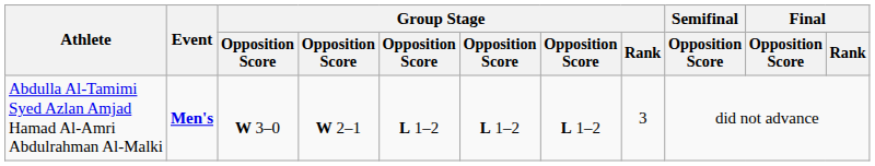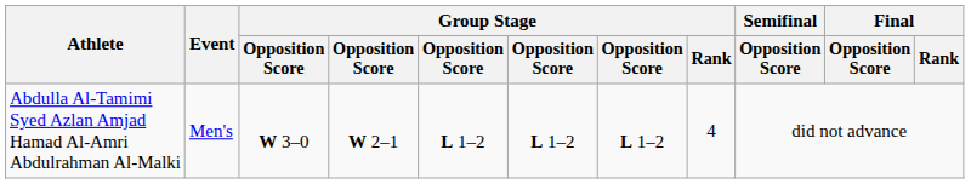row 3 | Event: bold -> normal
row 3 | Group Stage / Rank: 3 -> 4
